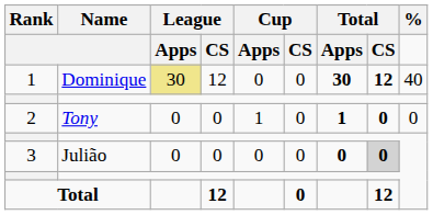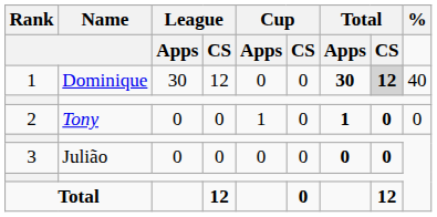Dominique | League / Apps: khaki background -> no background
Dominique | Total / CS: no background -> lightgrey background
Julião | Total / CS: lightgrey background -> no background
